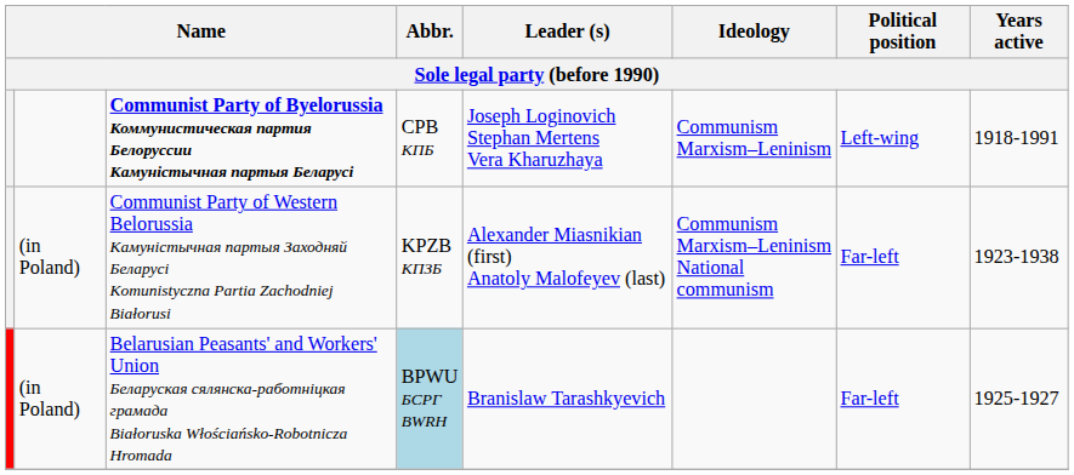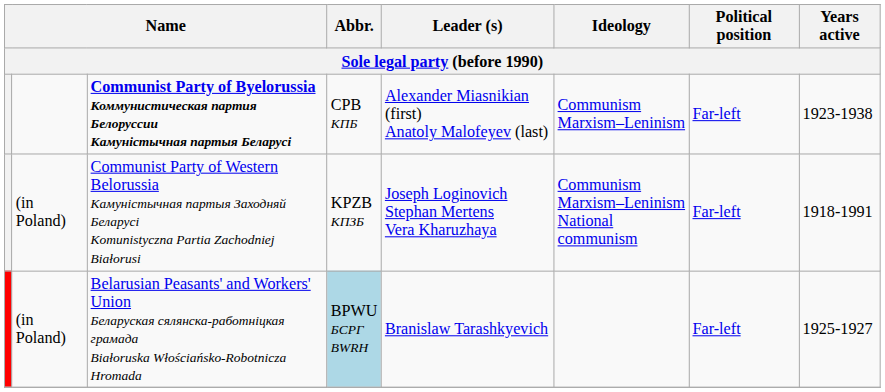row 3 | Leader (s): Joseph Loginovich Stephan Mertens Vera Kharuzhaya -> Alexander Miasnikian (first) Anatoly Malofeyev (last)
row 3 | Political position: Left-wing -> Far-left
row 3 | Years active: 1918-1991 -> 1923-1938
row 4 | Leader (s): Alexander Miasnikian (first) Anatoly Malofeyev (last) -> Joseph Loginovich Stephan Mertens Vera Kharuzhaya
row 4 | Years active: 1923-1938 -> 1918-1991
